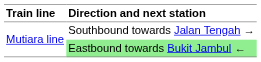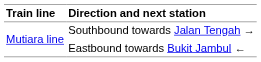Eastbound towards Bukit Jambul ← | Direction and next station: lightgreen background -> no background
